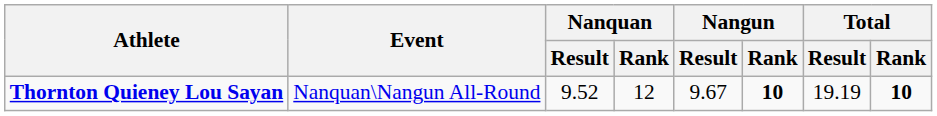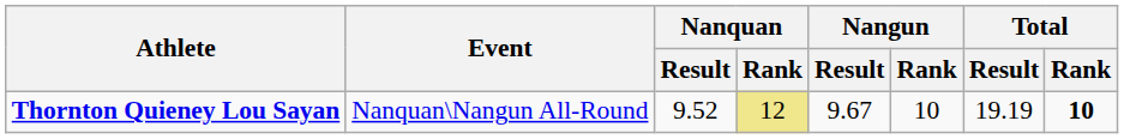row 3 | Nanquan / Rank: no background -> khaki background
row 3 | Nangun / Rank: bold -> normal
